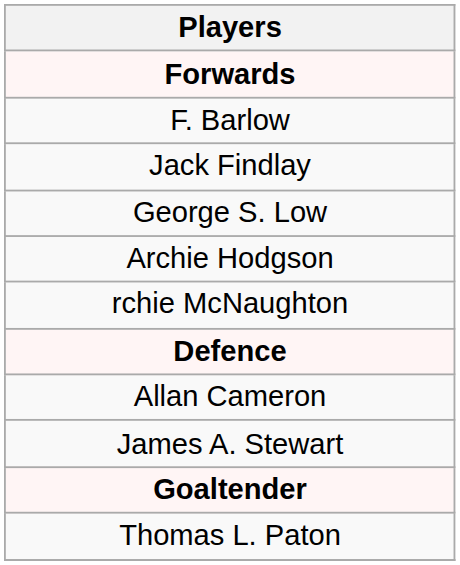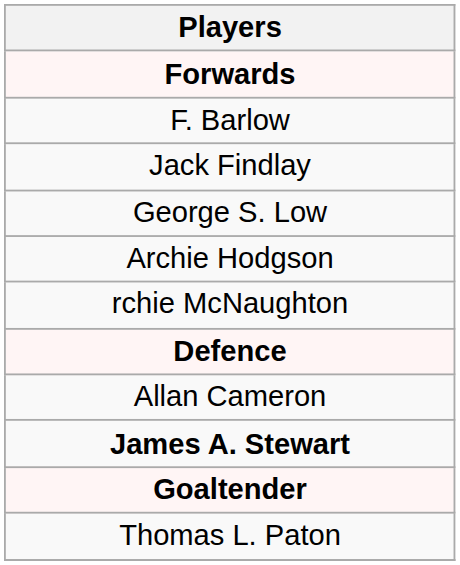row 10 | column 1: normal -> bold
